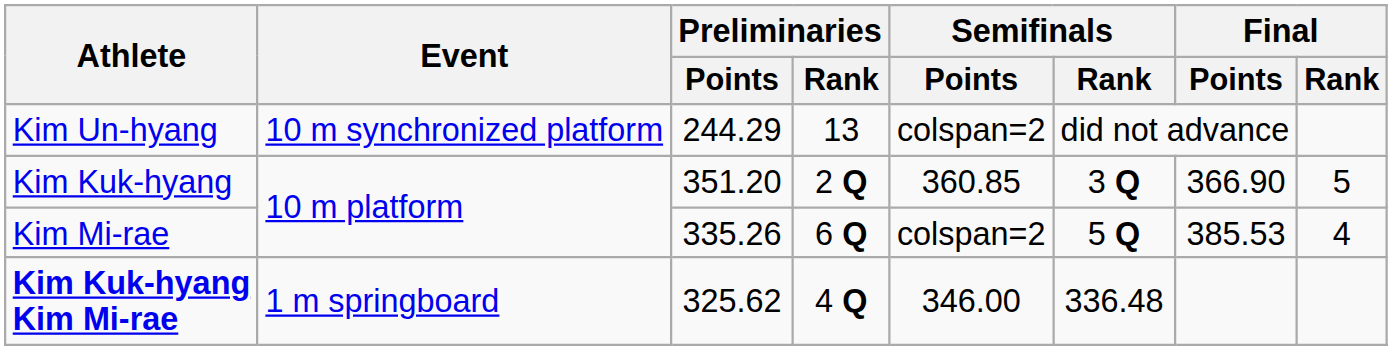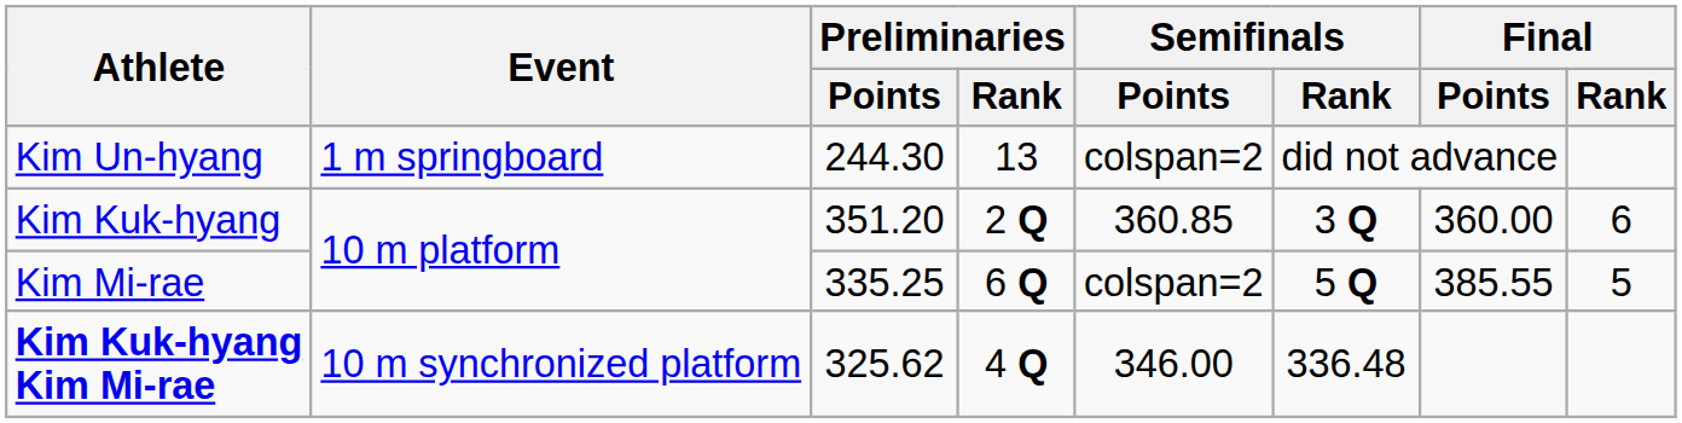Kim Un-hyang | Event: 10 m synchronized platform -> 1 m springboard
Kim Un-hyang | Preliminaries / Points: 244.29 -> 244.30
Kim Kuk-hyang | Final / Points: 366.90 -> 360.00
Kim Kuk-hyang | Final / Rank: 5 -> 6
Kim Mi-rae | Preliminaries / Points: 335.26 -> 335.25
Kim Mi-rae | Final / Points: 385.53 -> 385.55
Kim Mi-rae | Final / Rank: 4 -> 5
Kim Kuk-hyang Kim Mi-rae | Event: 1 m springboard -> 10 m synchronized platform
